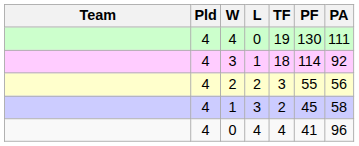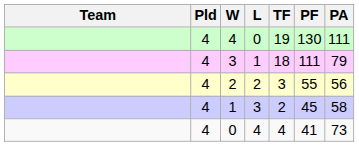row 3 | PF: 114 -> 111
row 3 | PA: 92 -> 79
row 6 | PA: 96 -> 73
